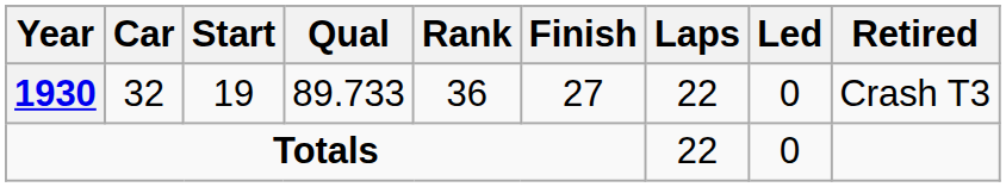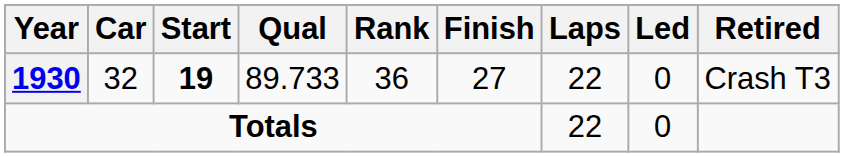1930 | Start: normal -> bold
